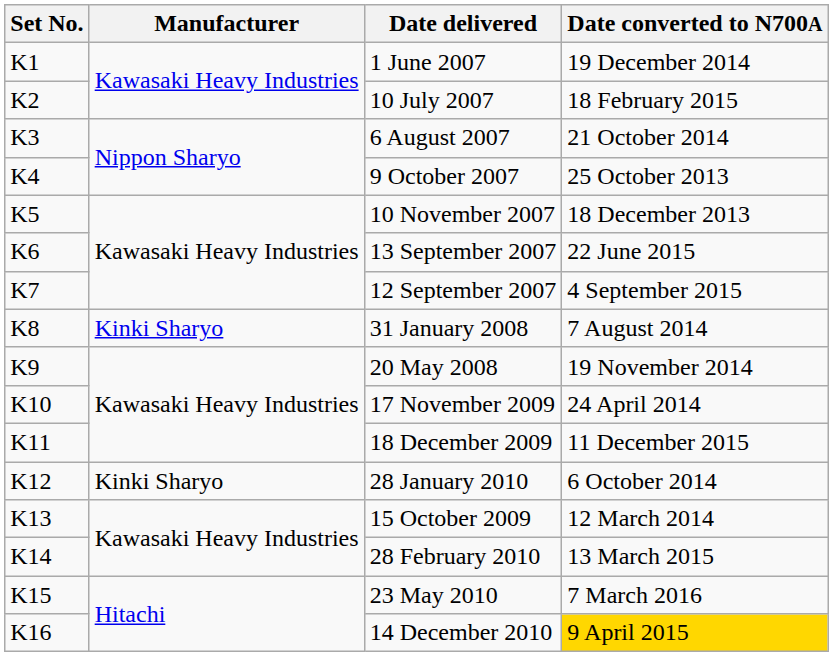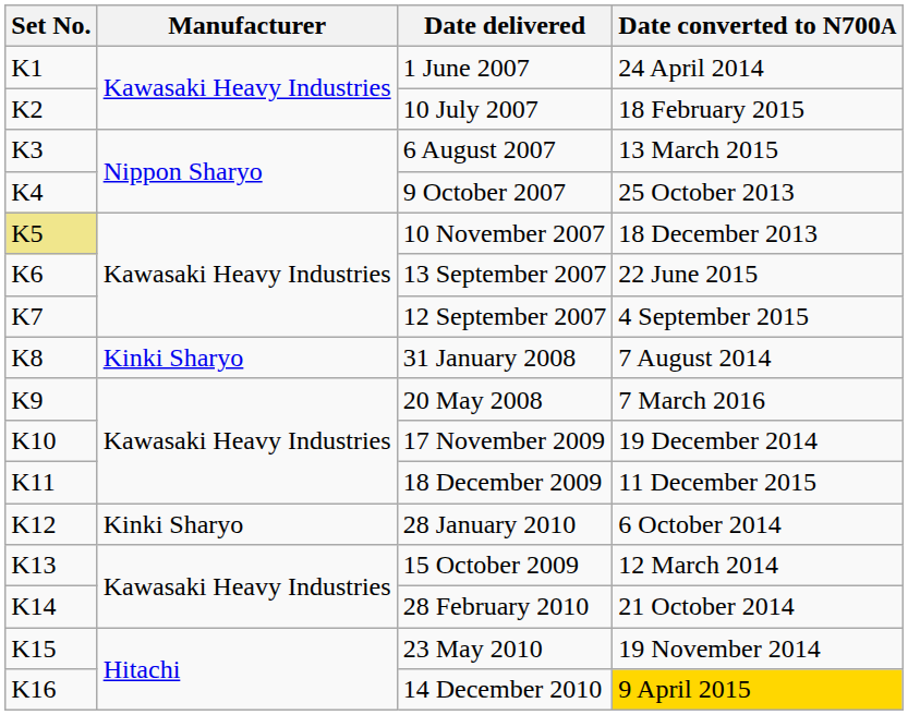1 June 2007 | Date converted to N700A: 19 December 2014 -> 24 April 2014
6 August 2007 | Date converted to N700A: 21 October 2014 -> 13 March 2015
10 November 2007 | Set No.: no background -> khaki background
20 May 2008 | Date converted to N700A: 19 November 2014 -> 7 March 2016
17 November 2009 | Date converted to N700A: 24 April 2014 -> 19 December 2014
28 February 2010 | Date converted to N700A: 13 March 2015 -> 21 October 2014
23 May 2010 | Date converted to N700A: 7 March 2016 -> 19 November 2014
